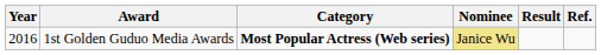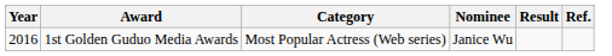1st Golden Guduo Media Awards | Category: bold -> normal
1st Golden Guduo Media Awards | Nominee: khaki background -> no background
